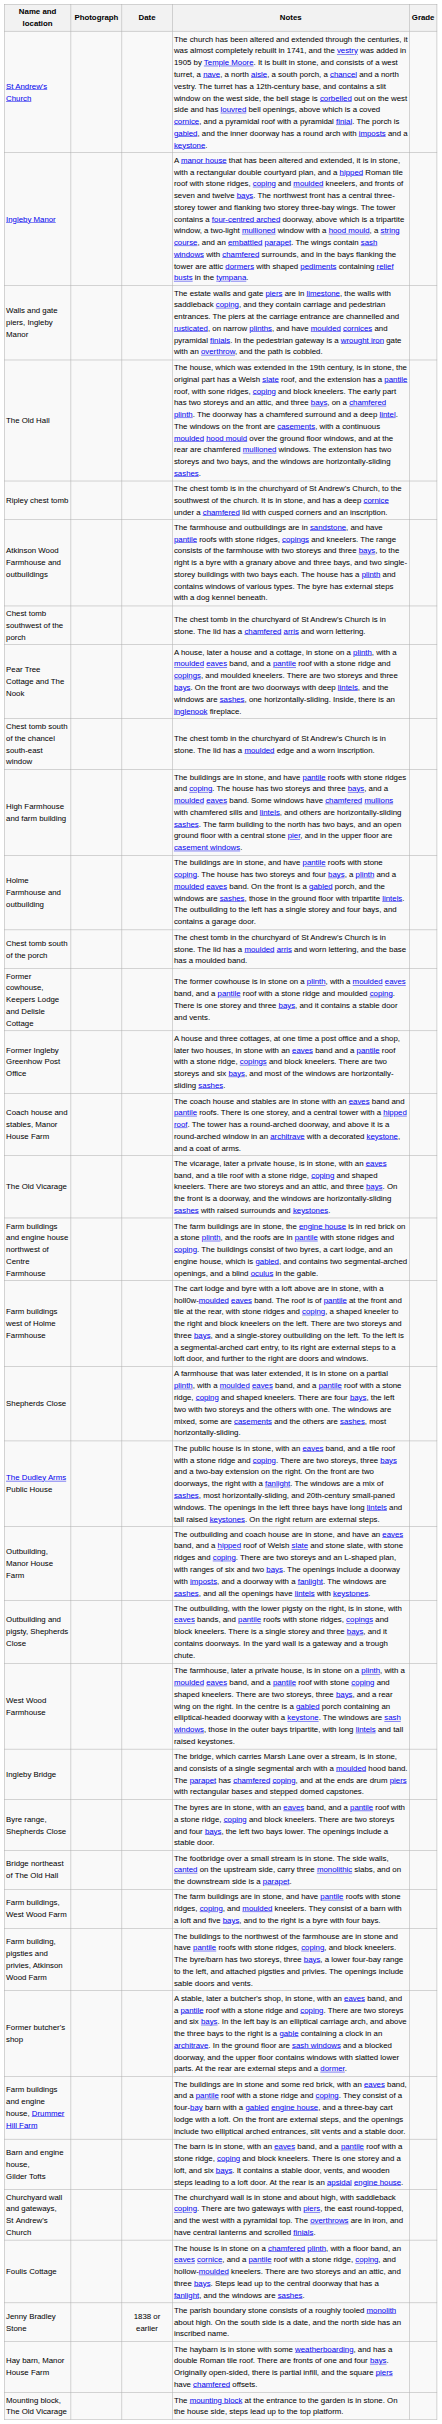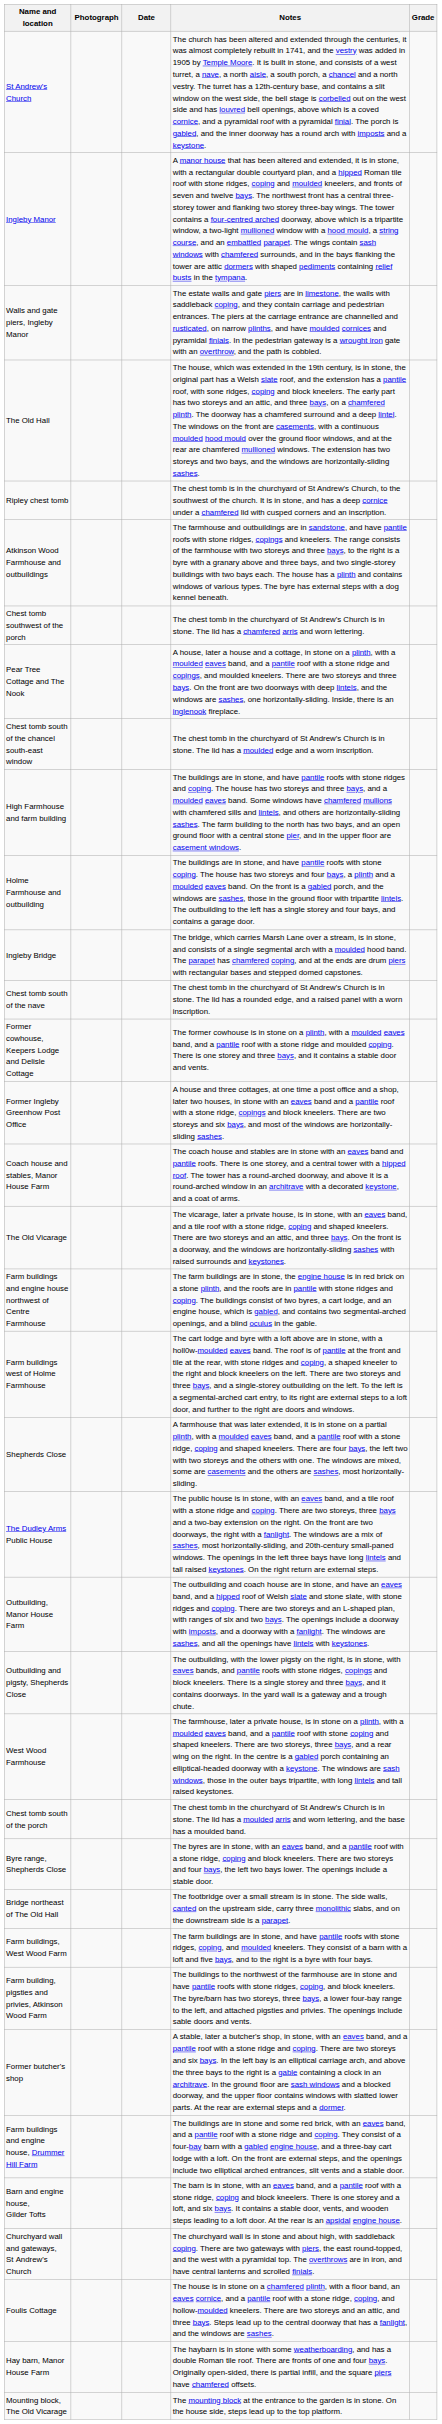rows swapped: Chest tomb south of the porch <-> Ingleby Bridge
+ row: Chest tomb south of the nave | The chest tomb in the churchyard of St Andrew's Church is in stone. The lid has a rounded edge, and a raised panel with a worn inscription.
- row: Jenny Bradley Stone | 1838 or earlier | The parish boundary stone consists of a roughly tooled monolith about high. On the south side is a date, and the north side has an inscribed name.
